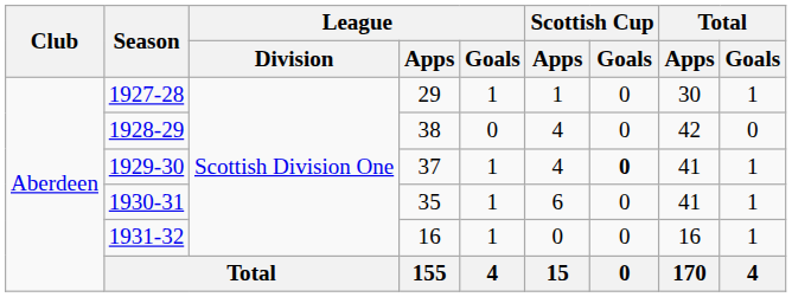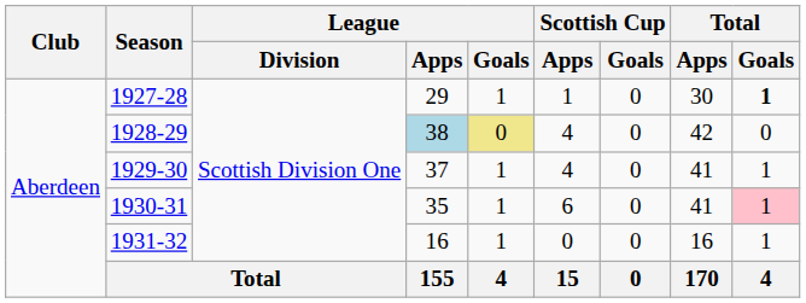1927-28 | Total / Goals: normal -> bold
1928-29 | League / Apps: no background -> lightblue background
1928-29 | League / Goals: no background -> khaki background
1929-30 | Scottish Cup / Goals: bold -> normal
1930-31 | Total / Goals: no background -> pink background
